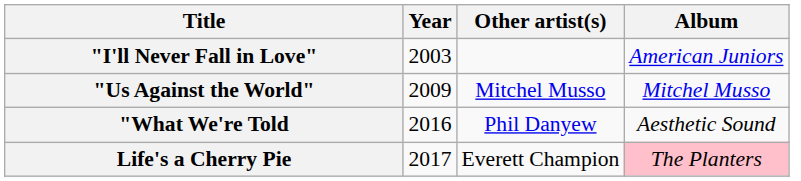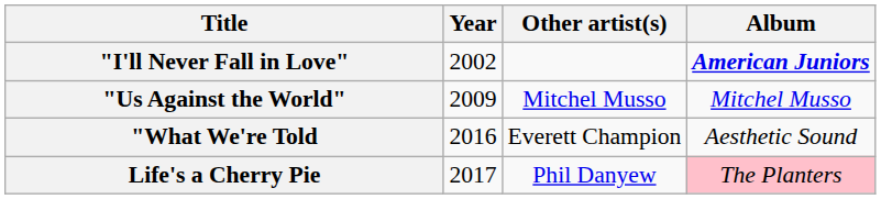"I'll Never Fall in Love" | Year: 2003 -> 2002
"I'll Never Fall in Love" | Album: normal -> bold
"What We're Told | Other artist(s): Phil Danyew -> Everett Champion
Life's a Cherry Pie | Other artist(s): Everett Champion -> Phil Danyew
